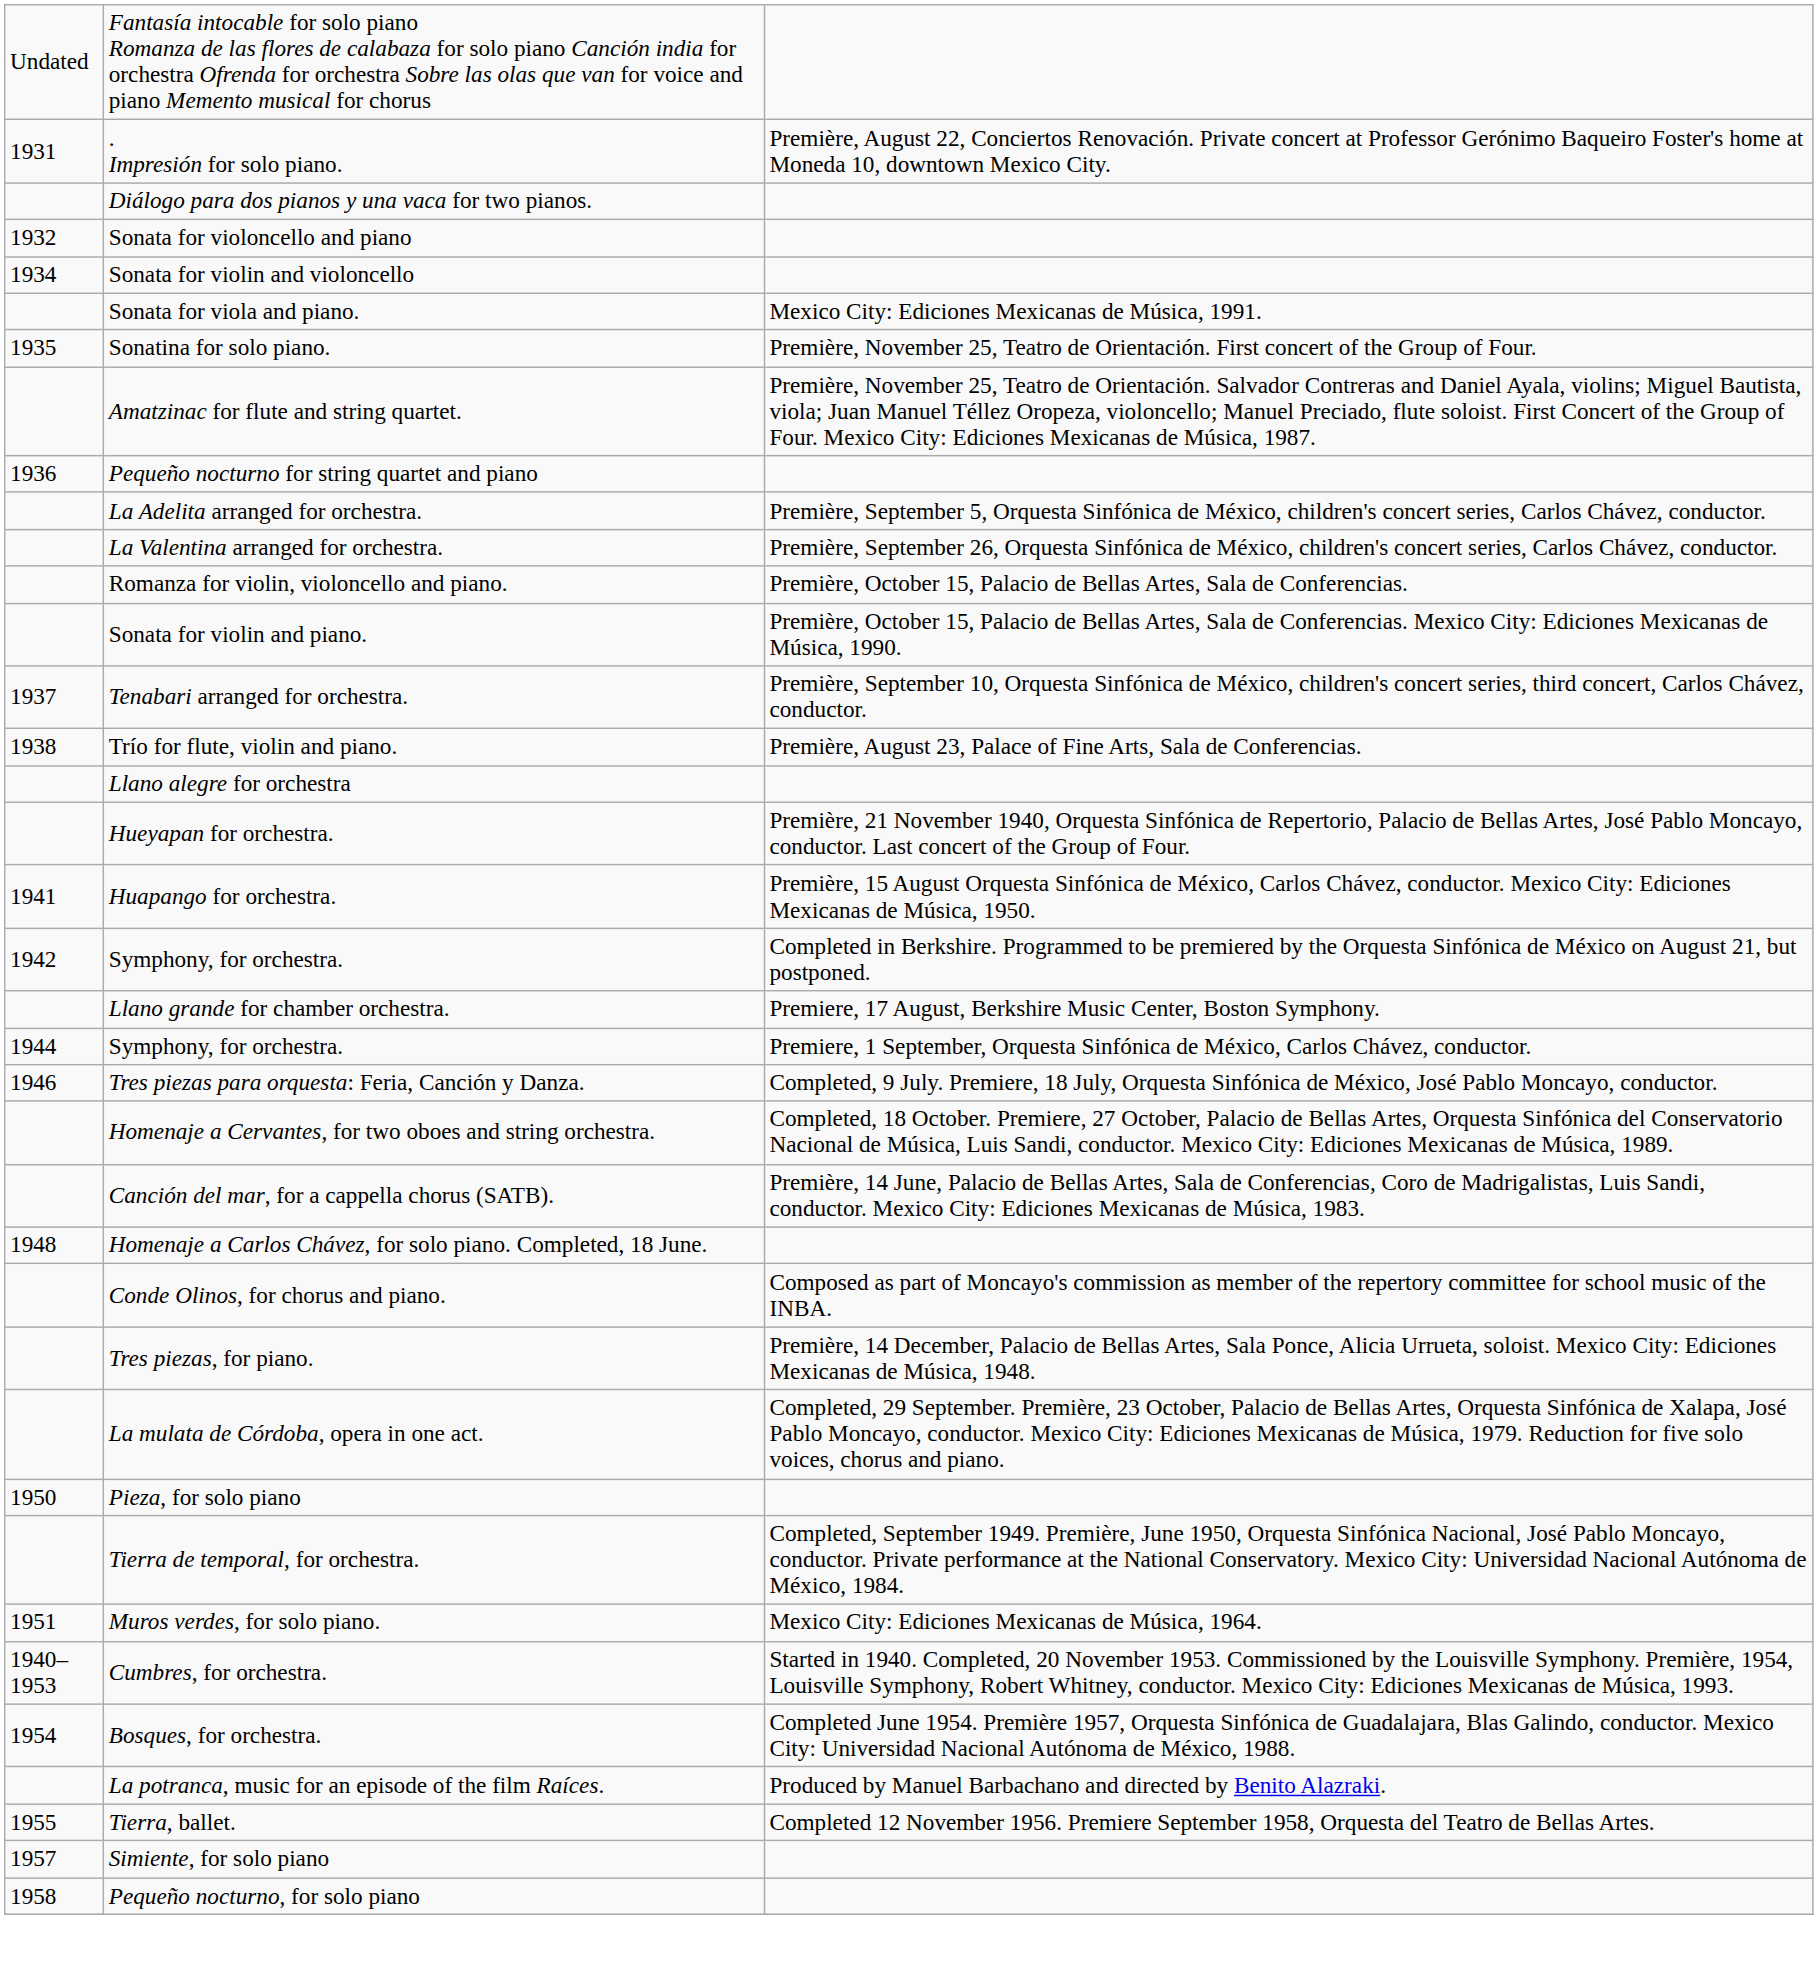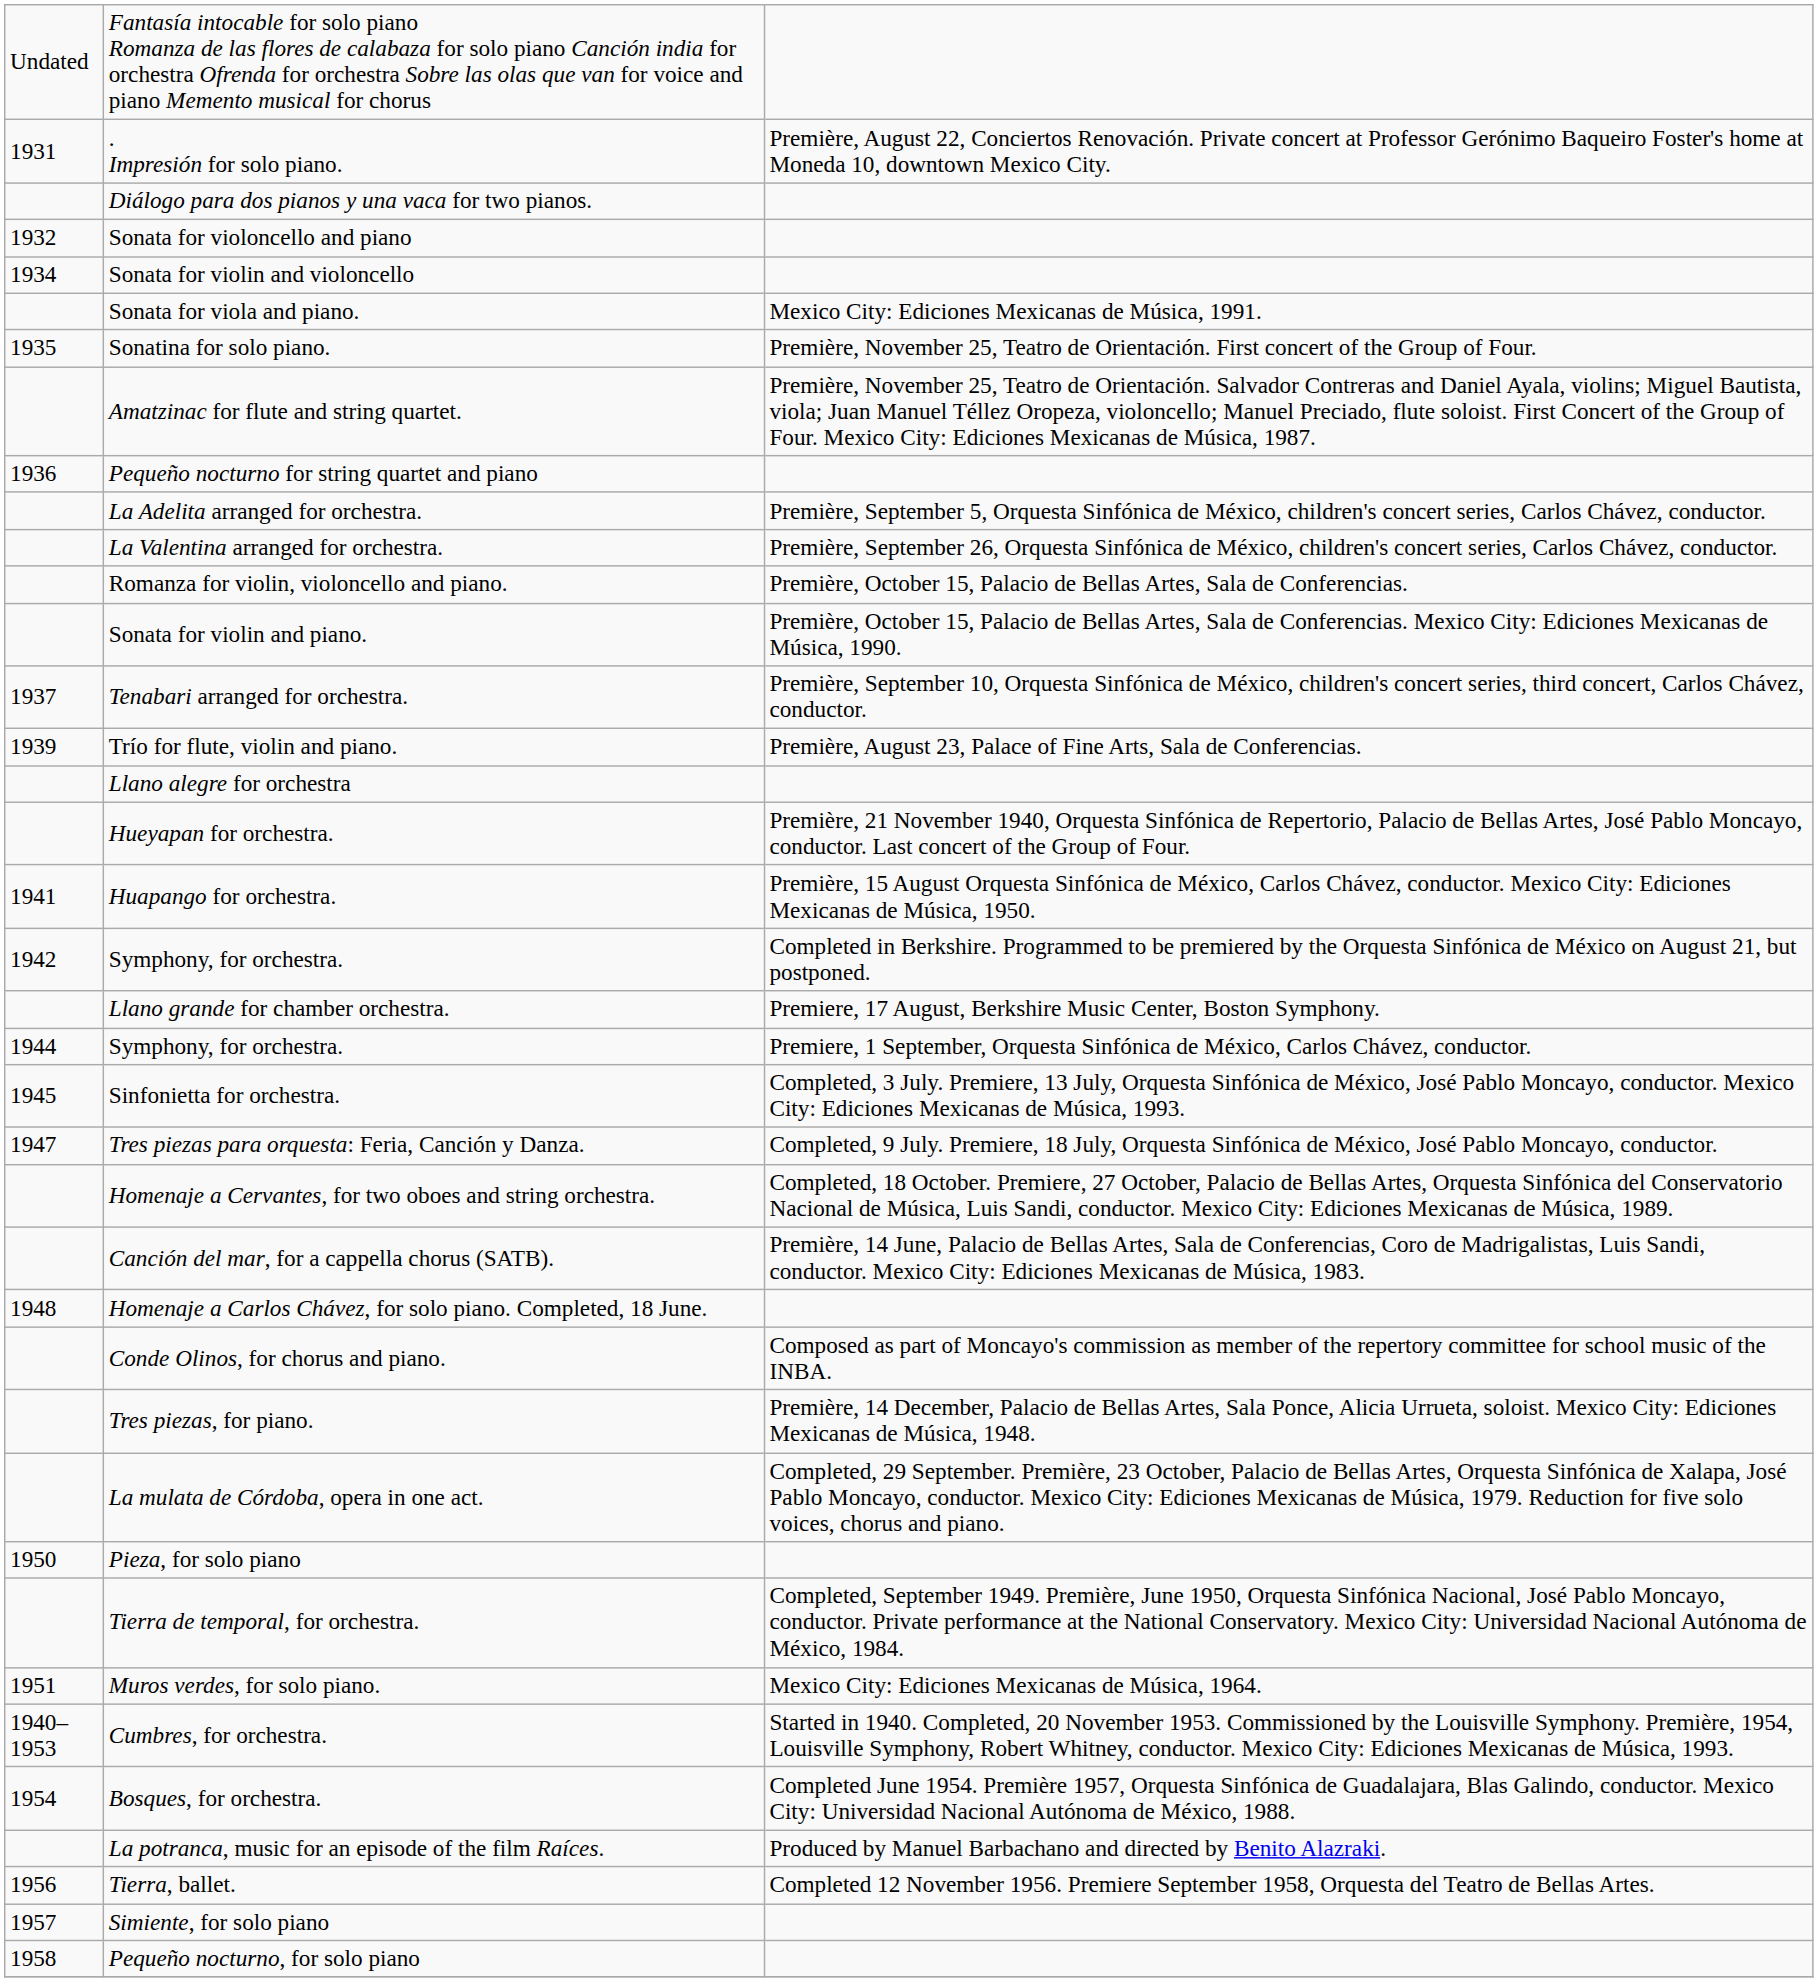Trío for flute, violin and piano. | column 1: 1938 -> 1939
+ row: 1945 | Sinfonietta for orchestra. | Completed, 3 July. Premiere, 13 July, Orquesta Sinfónica de México, José Pablo Moncayo, conductor. Mexico City: Ediciones Mexicanas de Música, 1993.
Tres piezas para orquesta: Feria, Canción y Danza. | column 1: 1946 -> 1947
Tierra, ballet. | column 1: 1955 -> 1956
